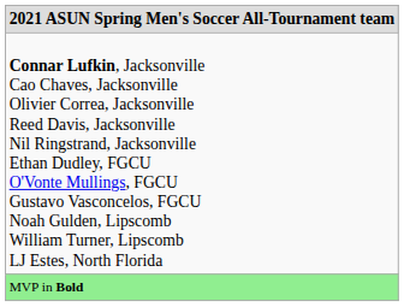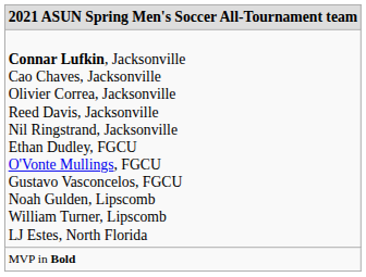MVP in Bold | column 1: lightgreen background -> no background
